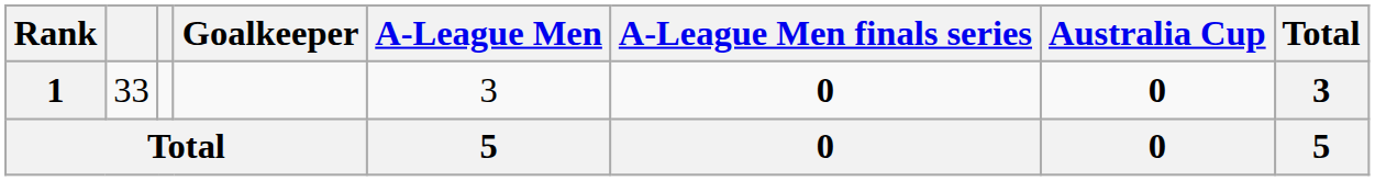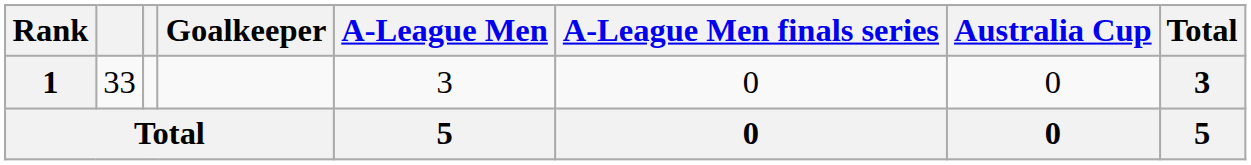1 | A-League Men finals series: bold -> normal
1 | Australia Cup: bold -> normal
